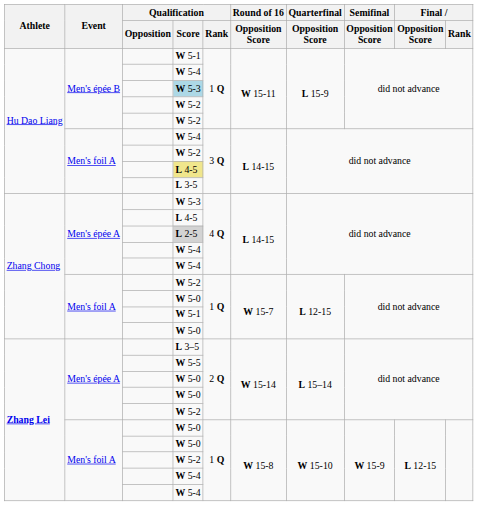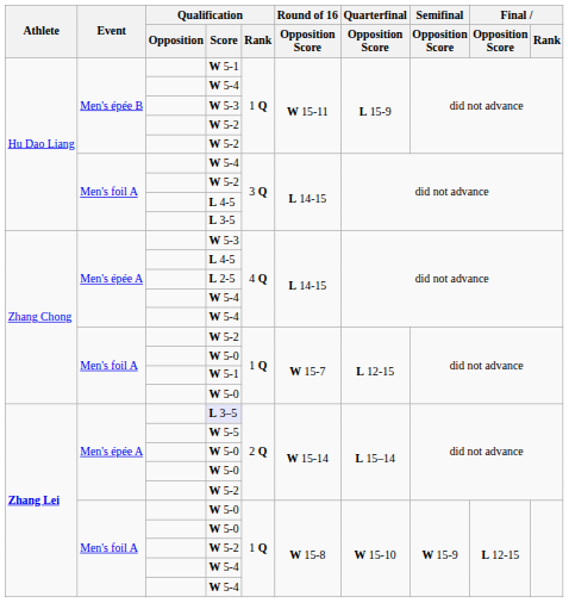Hu Dao Liang / W 5-3 | Qualification / Score: lightblue background -> no background
Hu Dao Liang / L 4-5 | Qualification / Score: khaki background -> no background
L 2-5 | Qualification / Score: lightgrey background -> no background
L 3–5 | Qualification / Score: no background -> lavender background
